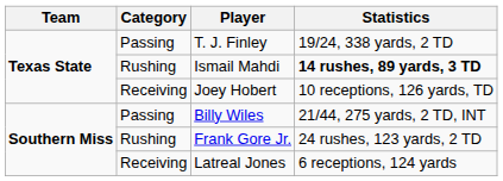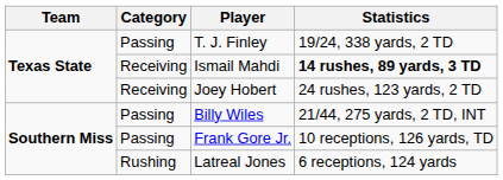Ismail Mahdi | Category: Rushing -> Receiving
Joey Hobert | Statistics: 10 receptions, 126 yards, TD -> 24 rushes, 123 yards, 2 TD
Frank Gore Jr. | Category: Rushing -> Passing
Frank Gore Jr. | Statistics: 24 rushes, 123 yards, 2 TD -> 10 receptions, 126 yards, TD
Latreal Jones | Category: Receiving -> Rushing
